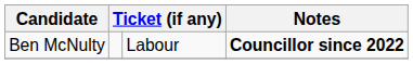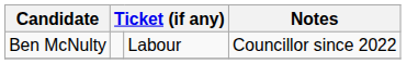Ben McNulty | Notes: bold -> normal
